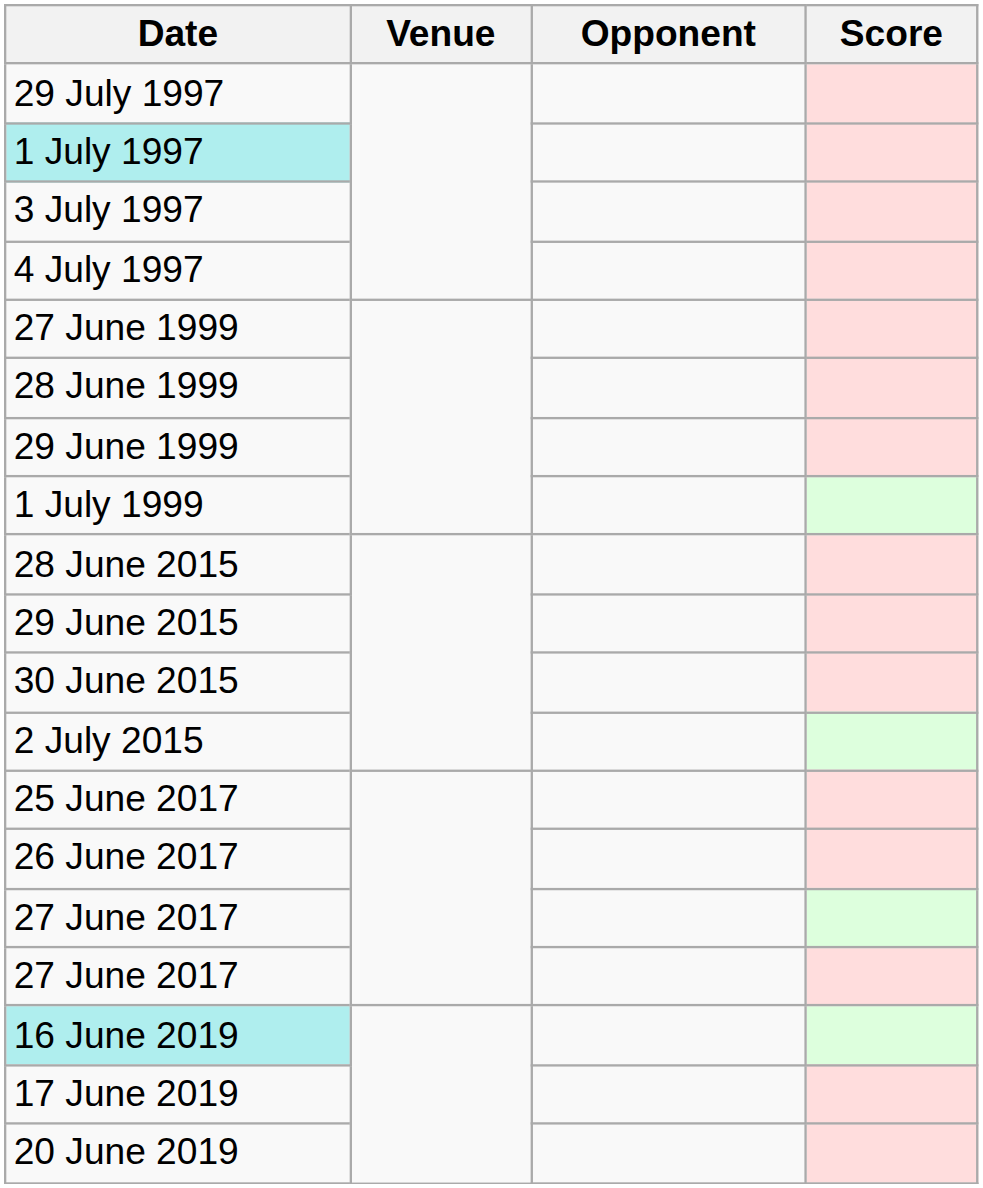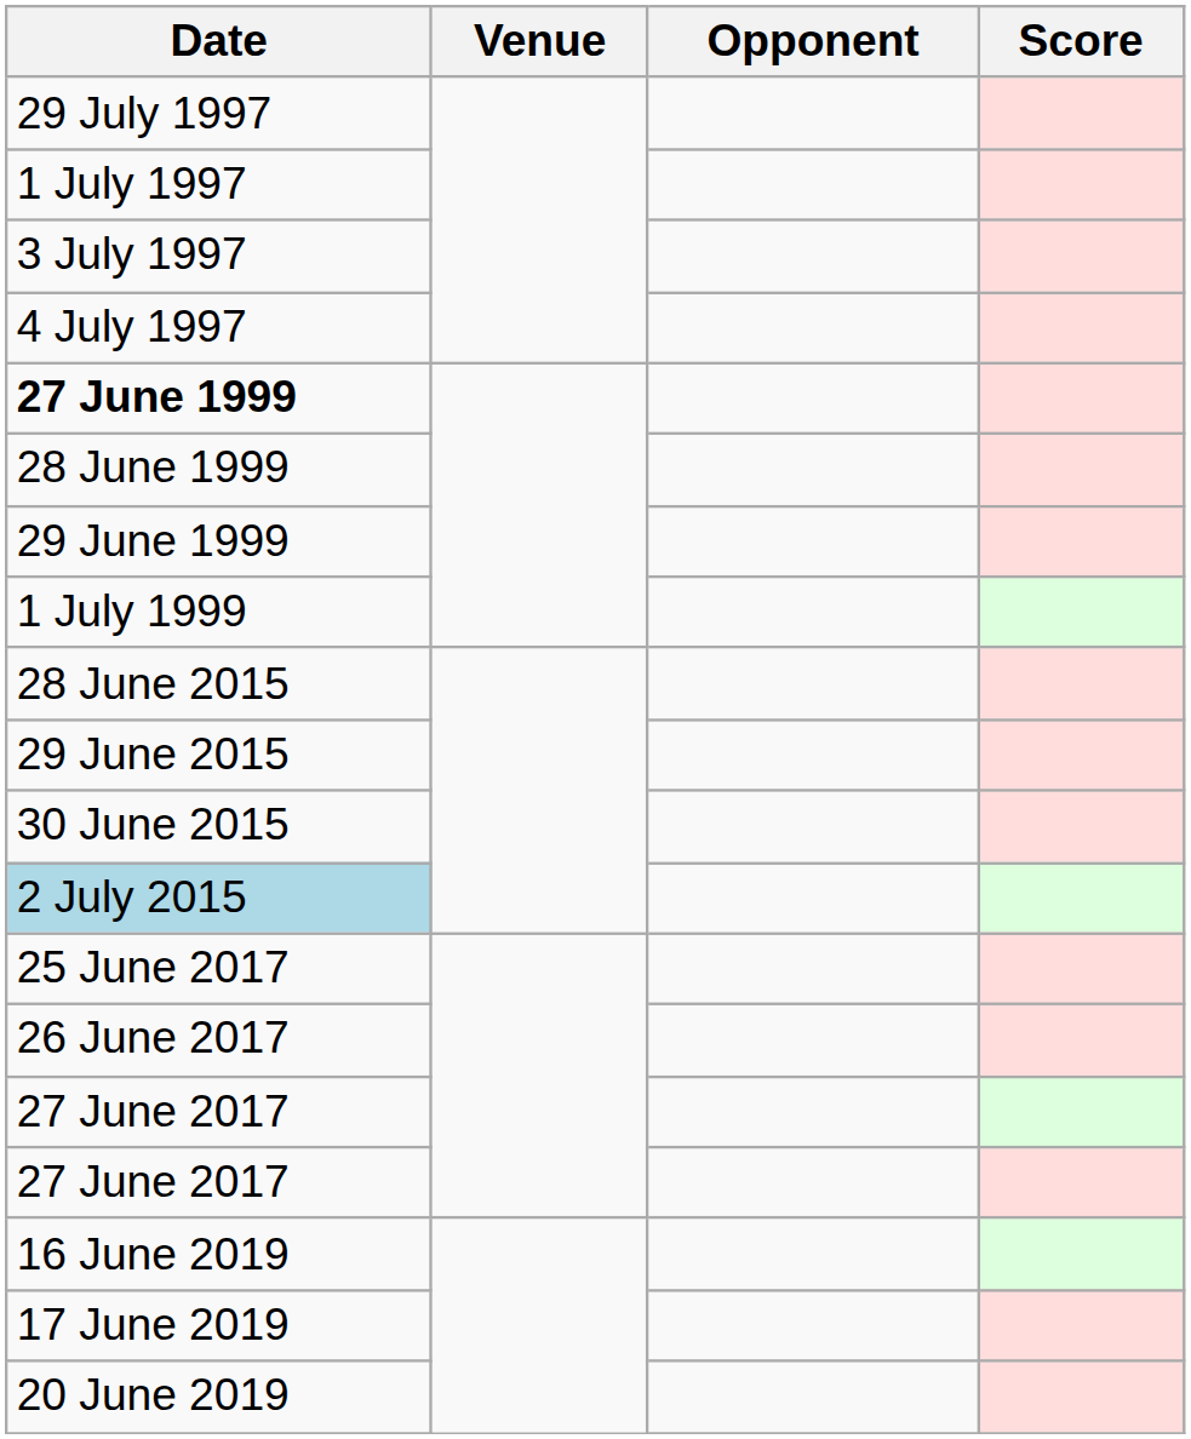1 July 1997 | Date: paleturquoise background -> no background
27 June 1999 | Date: normal -> bold
2 July 2015 | Date: no background -> lightblue background
16 June 2019 | Date: paleturquoise background -> no background
